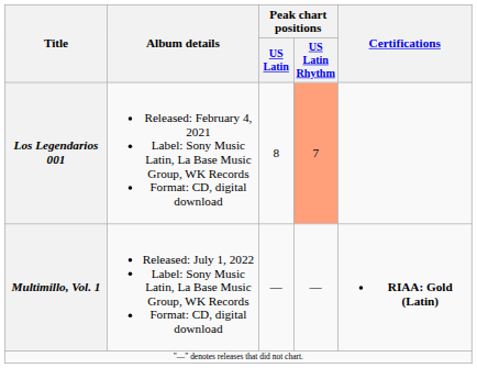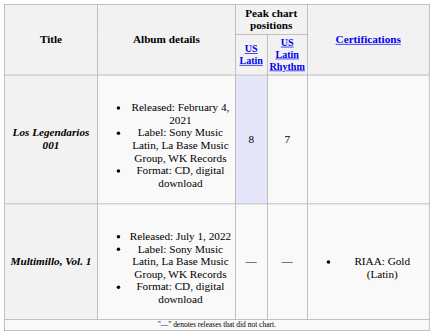Los Legendarios 001 | Peak chart positions / US Latin: no background -> lavender background
Los Legendarios 001 | Peak chart positions / US Latin Rhythm: lightsalmon background -> no background
Multimillo, Vol. 1 | Certifications: bold -> normal
